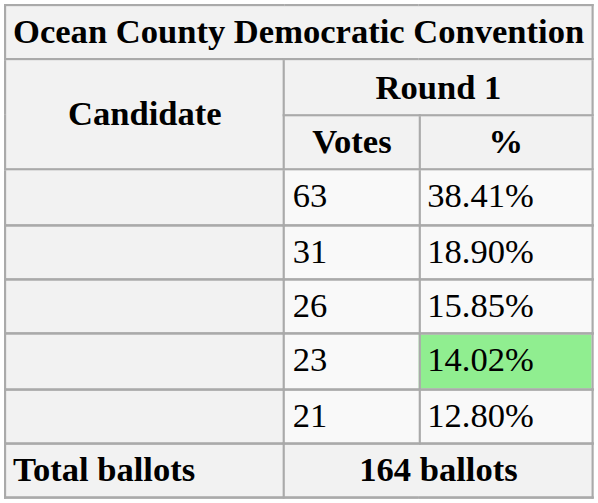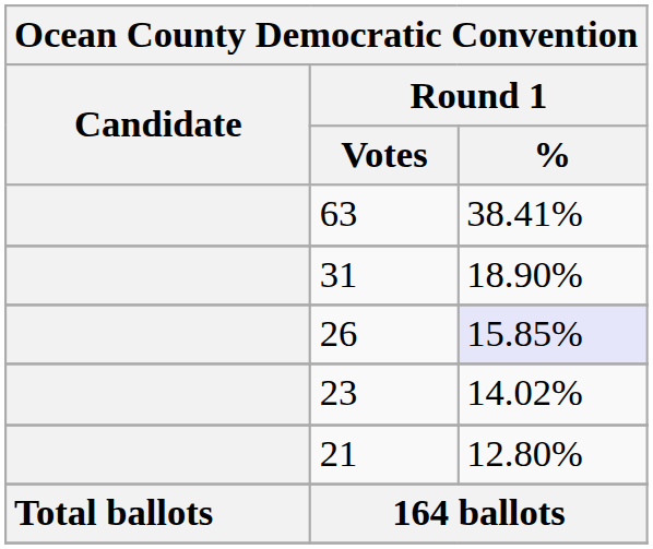26 | Round 1 / %: no background -> lavender background
23 | Round 1 / %: lightgreen background -> no background
